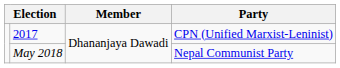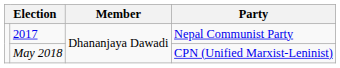2017 | Party: CPN (Unified Marxist-Leninist) -> Nepal Communist Party
May 2018 | Party: Nepal Communist Party -> CPN (Unified Marxist-Leninist)
